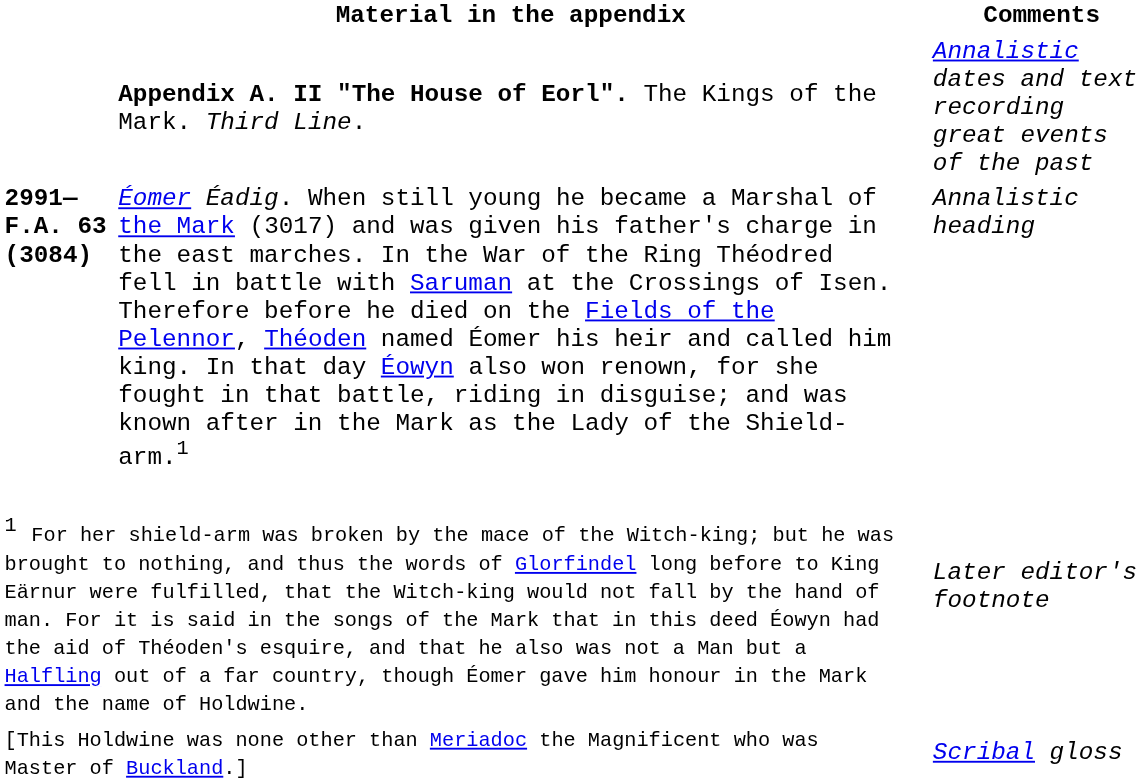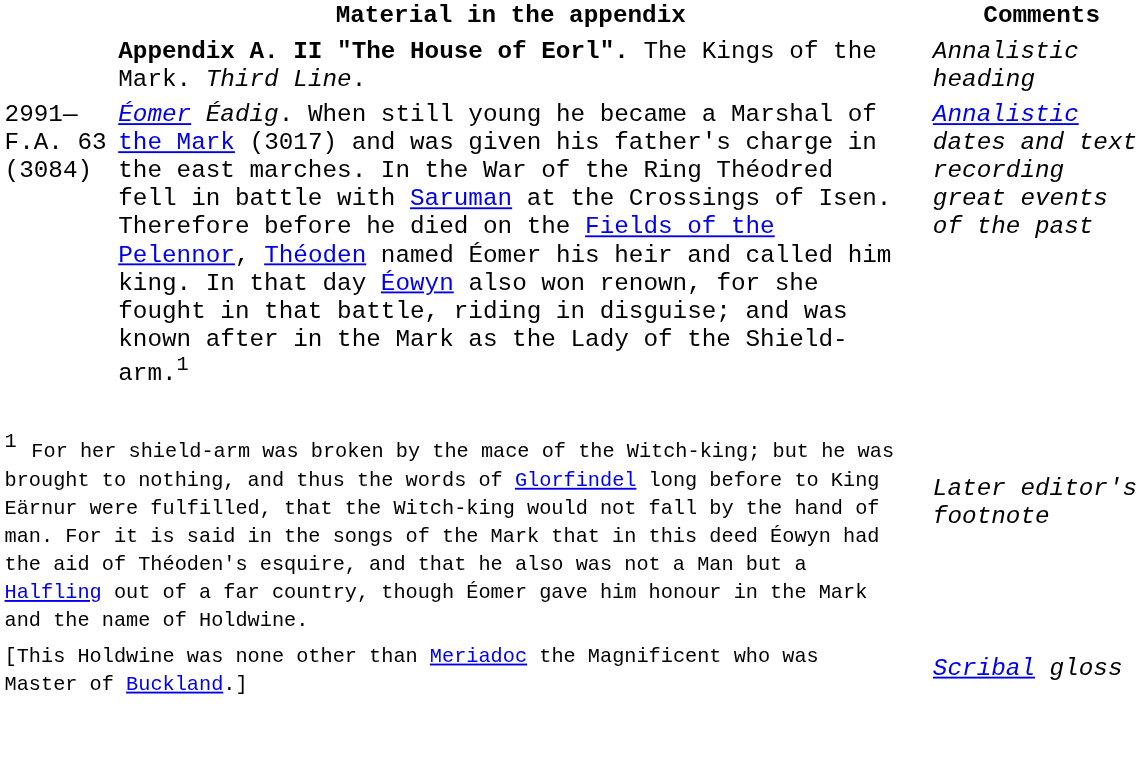row 2 | Comments: Annalistic dates and text recording great events of the past -> Annalistic heading
row 3 | column 1: bold -> normal
row 3 | Comments: Annalistic heading -> Annalistic dates and text recording great events of the past
